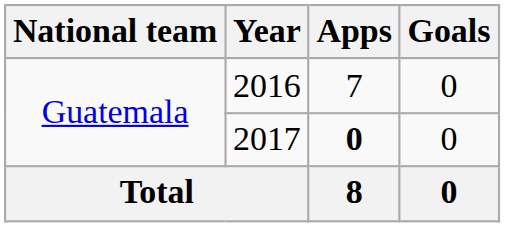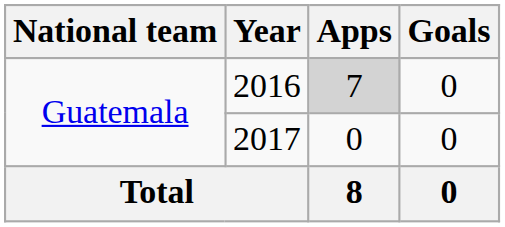2016 | Apps: no background -> lightgrey background
2017 | Apps: bold -> normal
